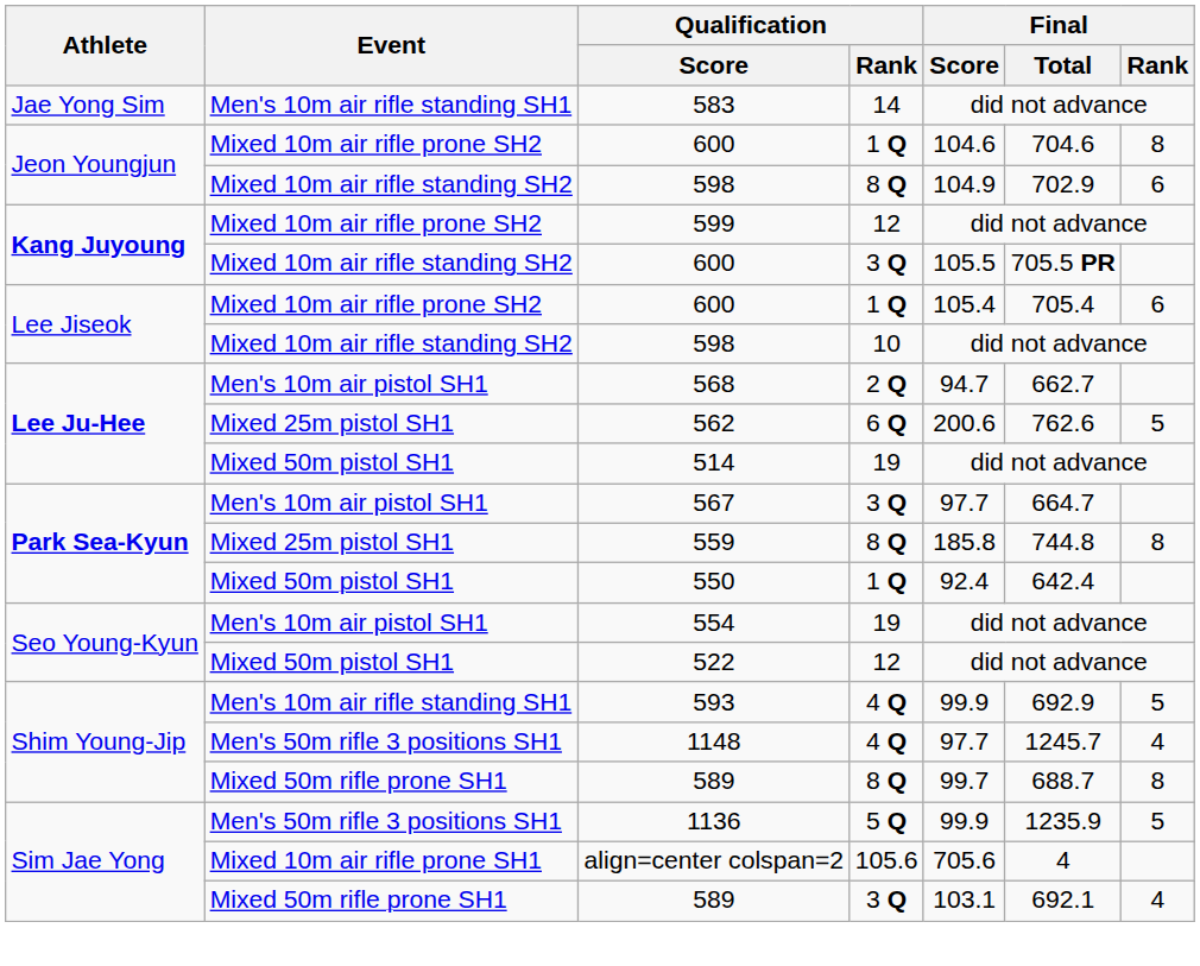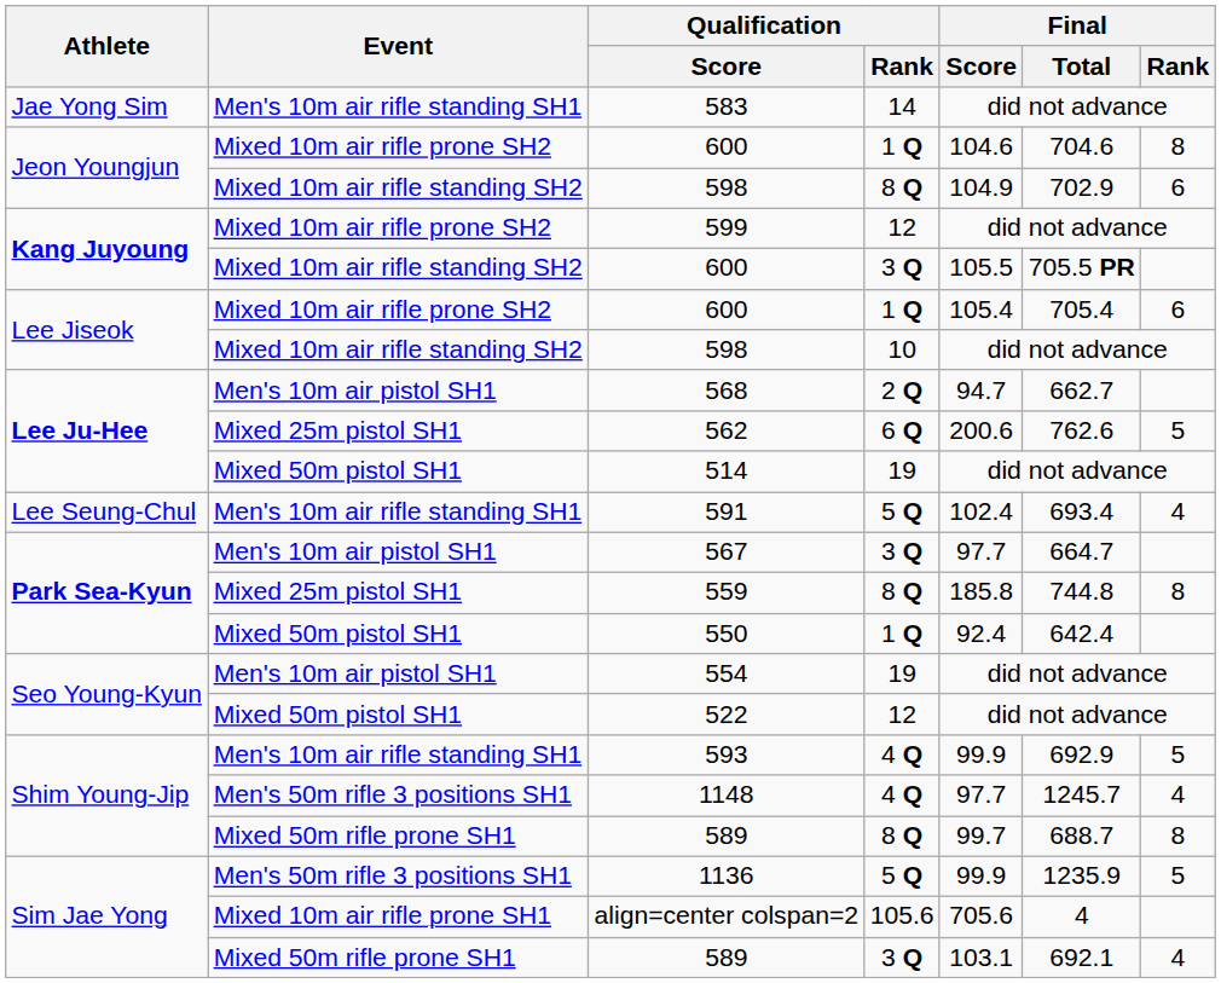+ row: Lee Seung-Chul | Men's 10m air rifle standing SH1 | 591 | 5 Q | 102.4 | 693.4 | 4
